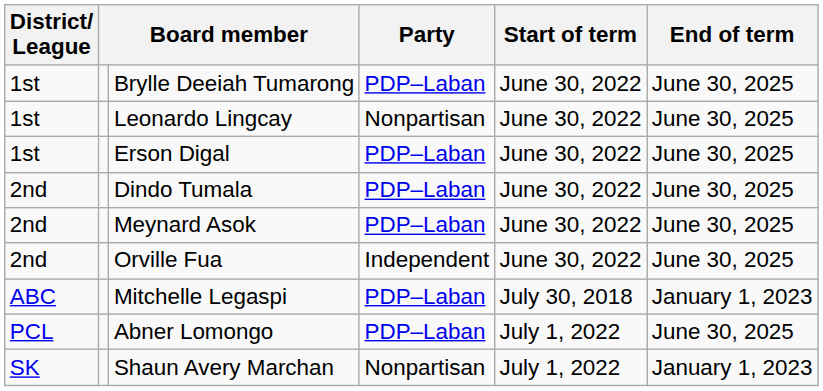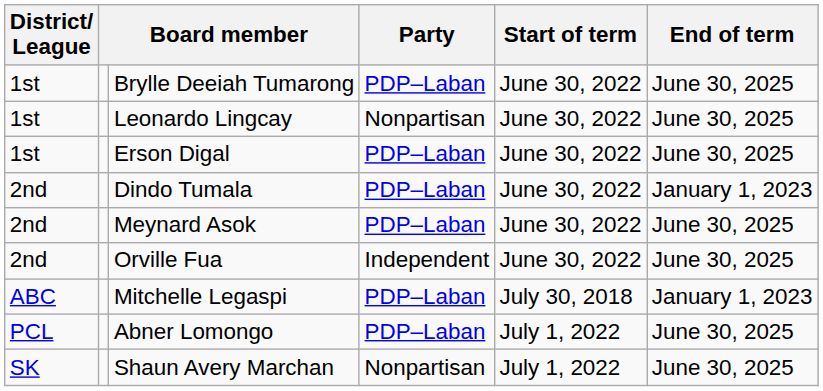Dindo Tumala | End of term: June 30, 2025 -> January 1, 2023
Shaun Avery Marchan | End of term: January 1, 2023 -> June 30, 2025
